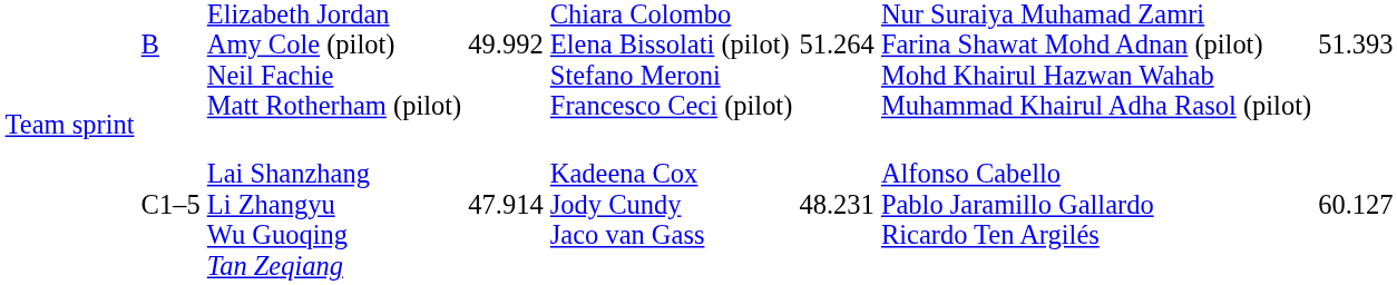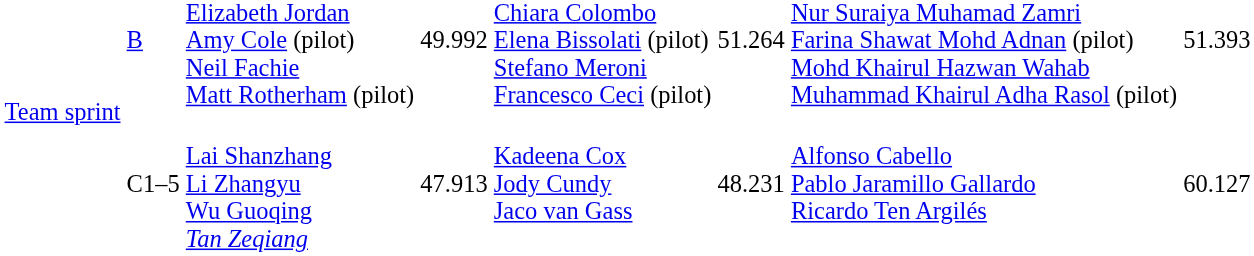row 2 | column 4: 47.914 -> 47.913
